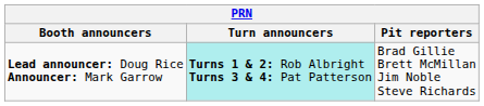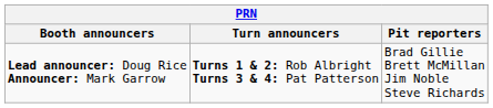Lead announcer: Doug Rice Announcer: Mark Garrow | Turn announcers: paleturquoise background -> no background
